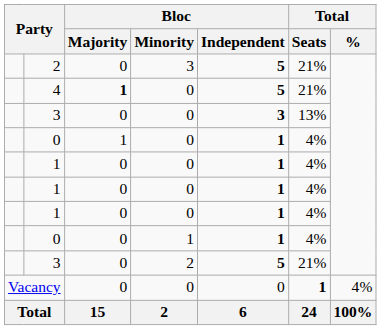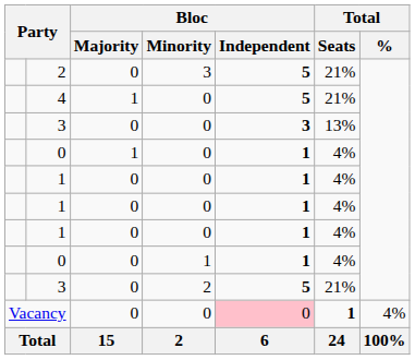4 | Bloc / Majority: bold -> normal
Vacancy | Bloc / Independent: no background -> pink background
